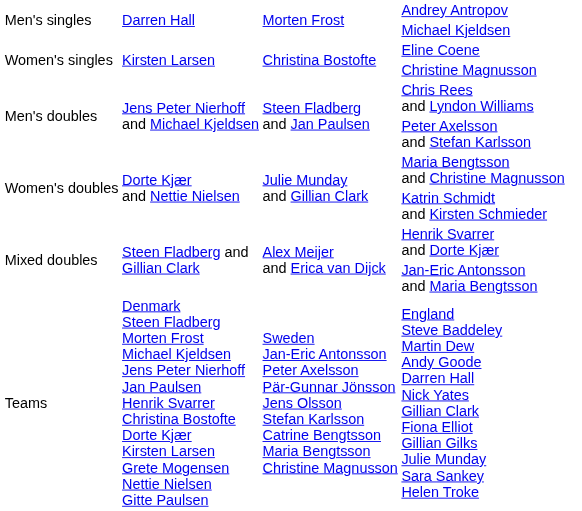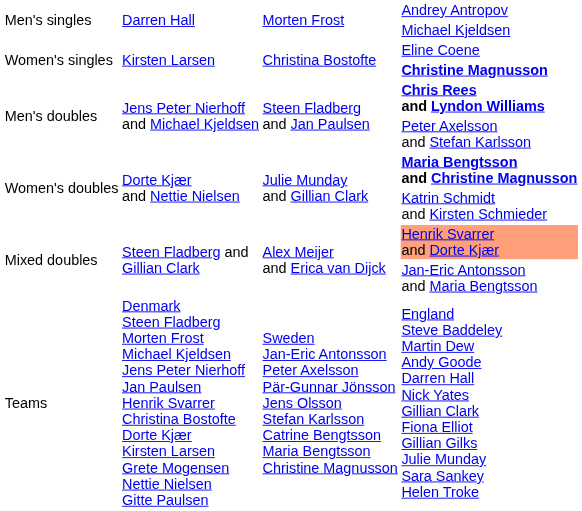Christine Magnusson | column 4: normal -> bold
Chris Rees and Lyndon Williams | column 4: normal -> bold
Maria Bengtsson and Christine Magnusson | column 4: normal -> bold
Henrik Svarrer and Dorte Kjær | column 4: no background -> lightsalmon background
